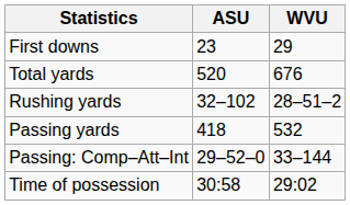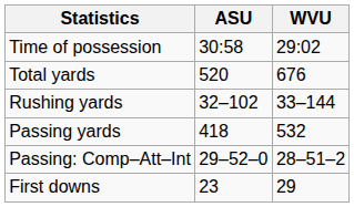rows swapped: First downs <-> Time of possession
Rushing yards | WVU: 28–51–2 -> 33–144
Passing: Comp–Att–Int | WVU: 33–144 -> 28–51–2
